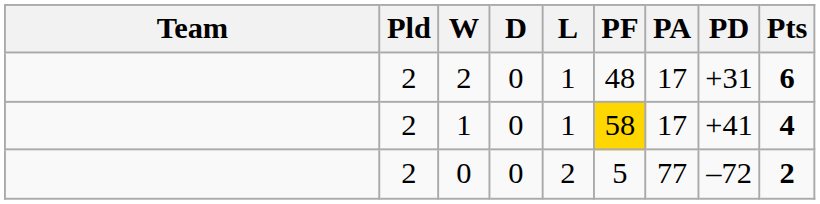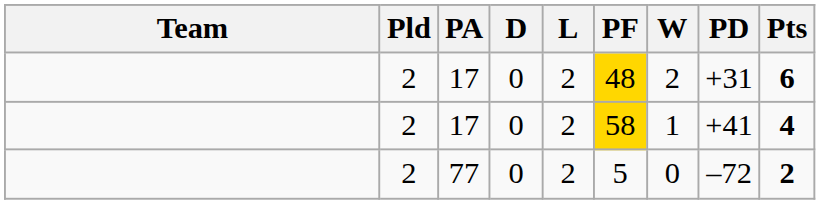columns swapped: W <-> PA
row 2 | L: 1 -> 2
row 2 | PF: no background -> gold background
row 3 | L: 1 -> 2
